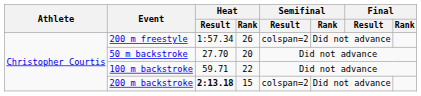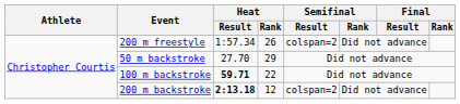50 m backstroke | Heat / Rank: 20 -> 29
100 m backstroke | Heat / Result: normal -> bold
200 m backstroke | Heat / Rank: 15 -> 12
